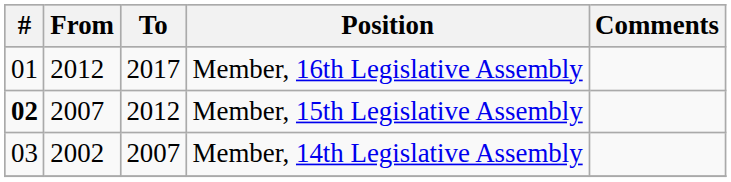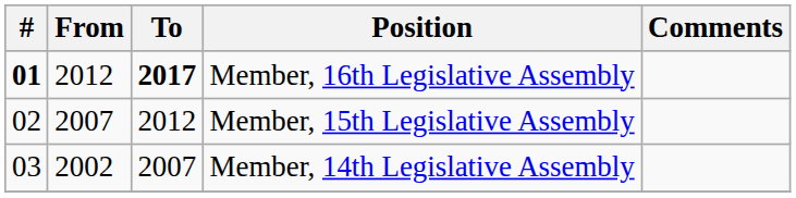Member, 16th Legislative Assembly | #: normal -> bold
Member, 16th Legislative Assembly | To: normal -> bold
Member, 15th Legislative Assembly | #: bold -> normal
